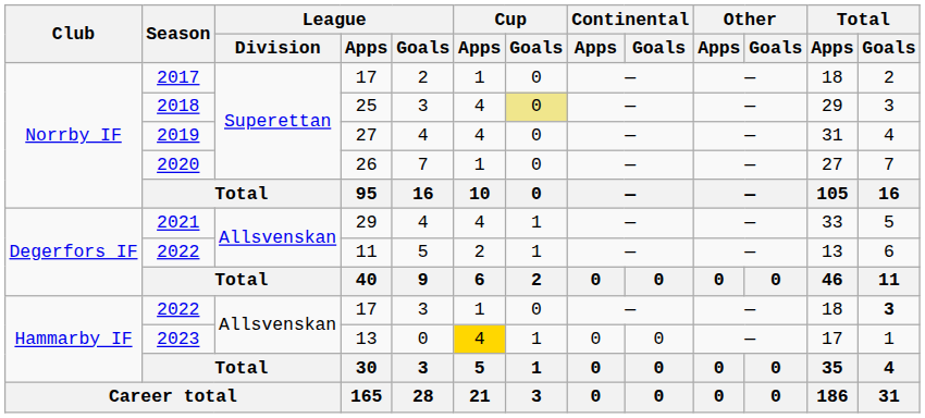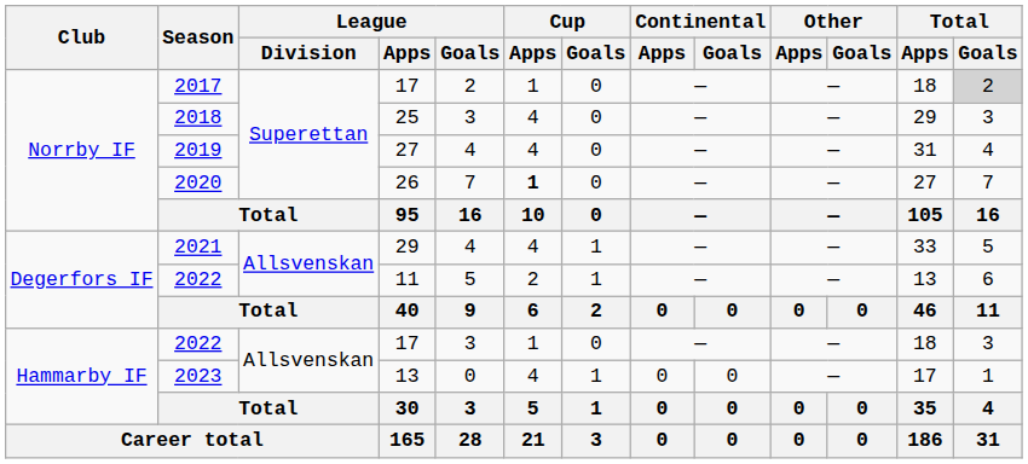2017 | Total / Goals: no background -> lightgrey background
2018 | Cup / Goals: khaki background -> no background
2020 | Cup / Apps: normal -> bold
2022 / 17 | Total / Goals: bold -> normal
2023 | Cup / Apps: gold background -> no background
